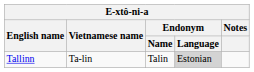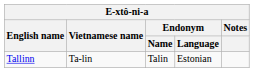Tallinn | Endonym / Language: lightgrey background -> no background
